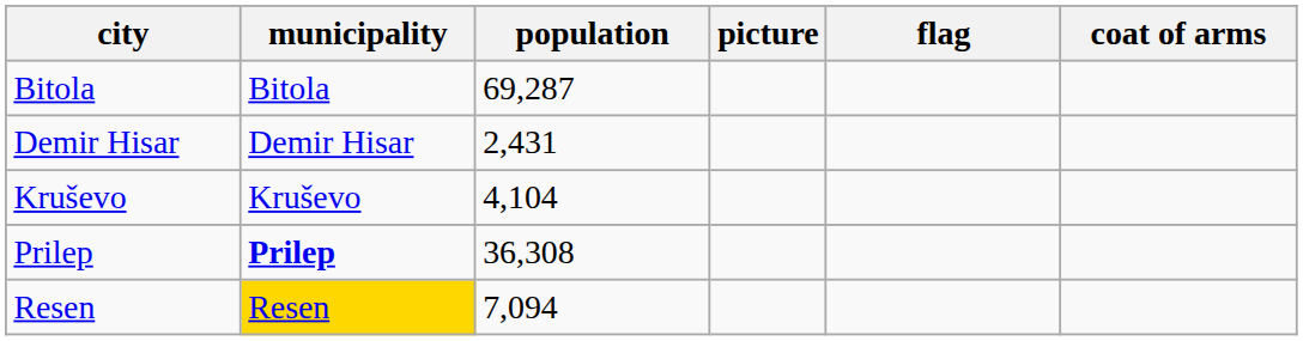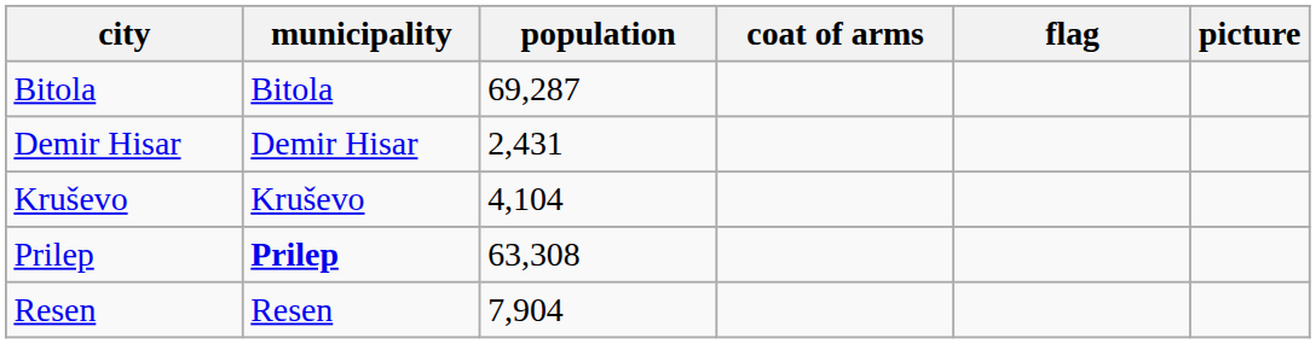columns swapped: coat of arms <-> picture
row 5 | population: 36,308 -> 63,308
row 6 | municipality: gold background -> no background
row 6 | population: 7,094 -> 7,904
